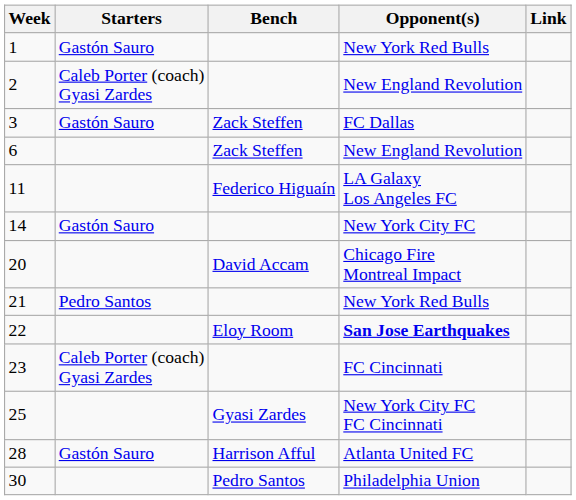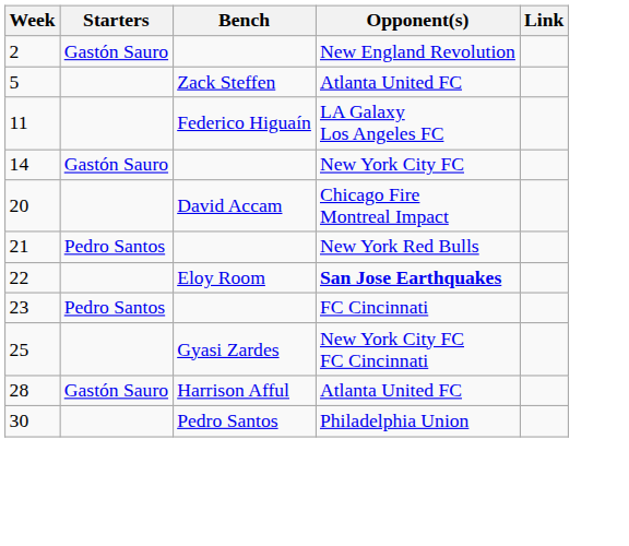- row: 1 | Gastón Sauro | New York Red Bulls
2 | Starters: Caleb Porter (coach) Gyasi Zardes -> Gastón Sauro
- row: 3 | Gastón Sauro | Zack Steffen | FC Dallas
+ row: 5 | Zack Steffen | Atlanta United FC
- row: 6 | Zack Steffen | New England Revolution
23 | Starters: Caleb Porter (coach) Gyasi Zardes -> Pedro Santos
